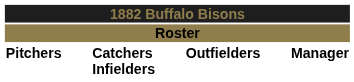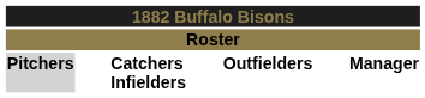Pitchers | column 1: no background -> lightgrey background
